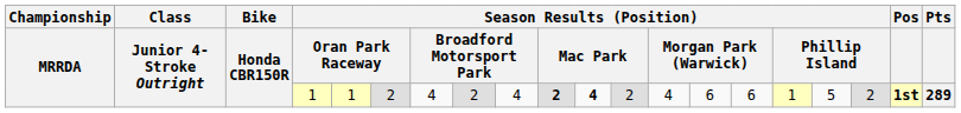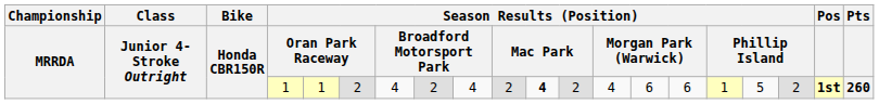row 3 | column 10: bold -> normal
row 3 | Pts: 289 -> 260
